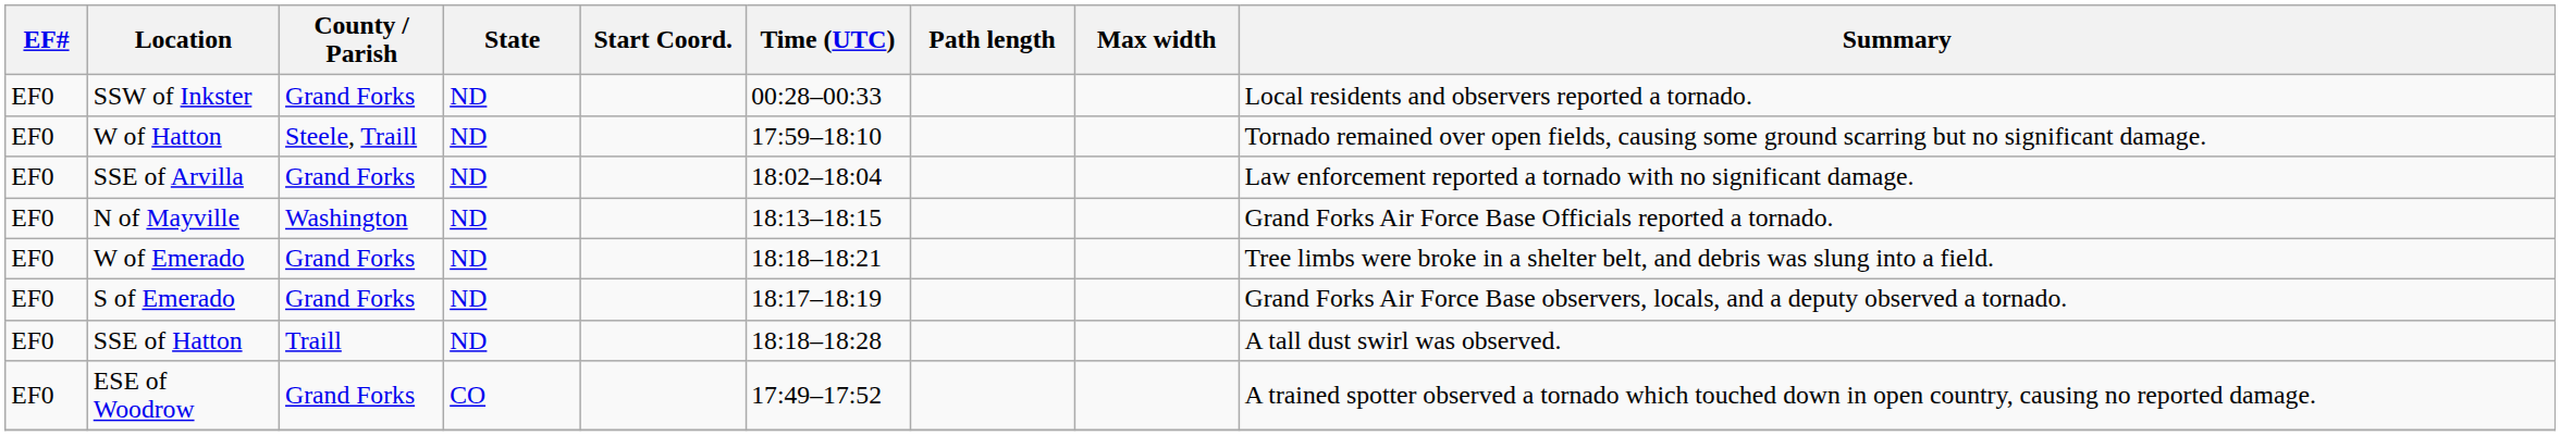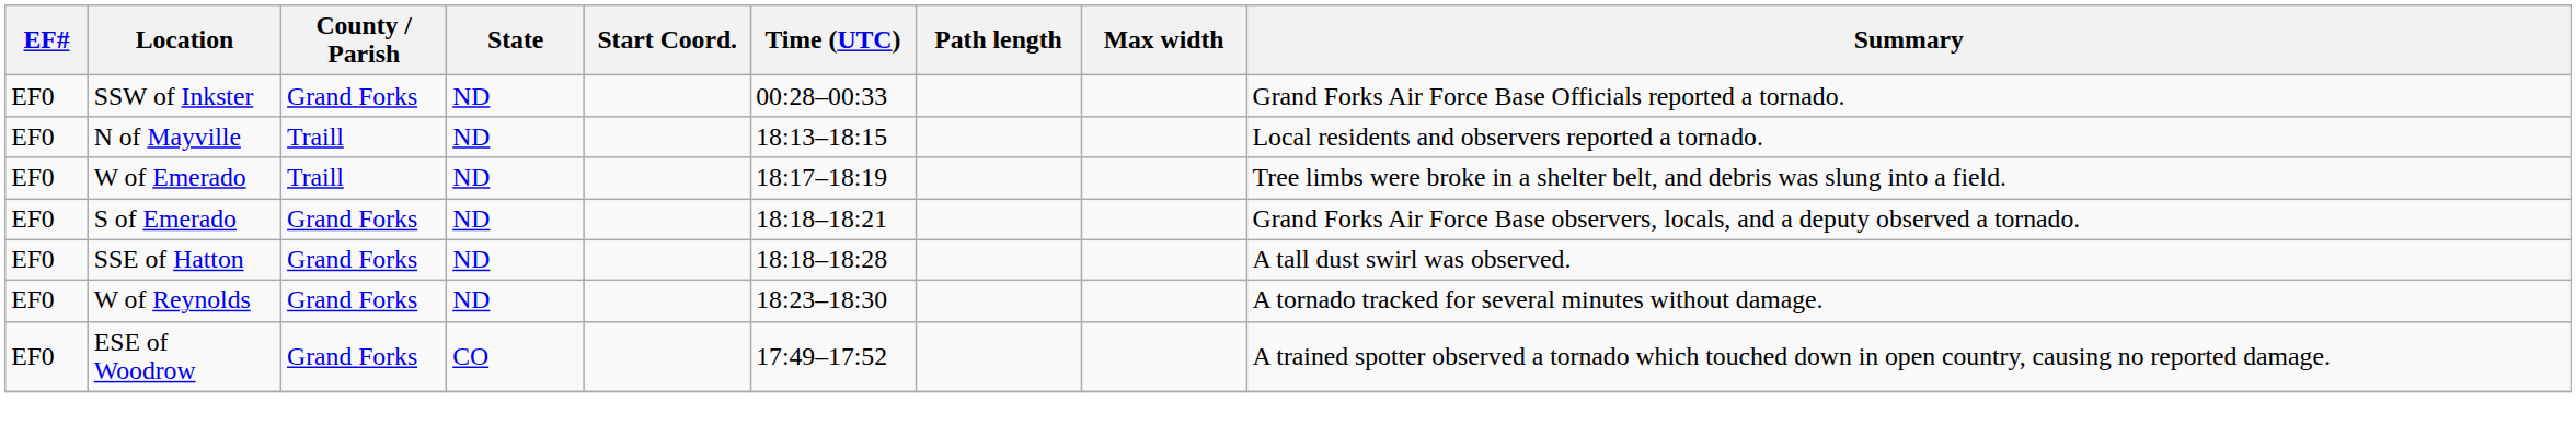SSW of Inkster | Summary: Local residents and observers reported a tornado. -> Grand Forks Air Force Base Officials reported a tornado.
- row: EF0 | W of Hatton | Steele, Traill | ND | 17:59–18:10 | Tornado remained over open fields, causing some ground scarring but no significant damage.
- row: EF0 | SSE of Arvilla | Grand Forks | ND | 18:02–18:04 | Law enforcement reported a tornado with no significant damage.
N of Mayville | County / Parish: Washington -> Traill
N of Mayville | Summary: Grand Forks Air Force Base Officials reported a tornado. -> Local residents and observers reported a tornado.
W of Emerado | County / Parish: Grand Forks -> Traill
W of Emerado | Time (UTC): 18:18–18:21 -> 18:17–18:19
S of Emerado | Time (UTC): 18:17–18:19 -> 18:18–18:21
SSE of Hatton | County / Parish: Traill -> Grand Forks
+ row: EF0 | W of Reynolds | Grand Forks | ND | 18:23–18:30 | A tornado tracked for several minutes without damage.
